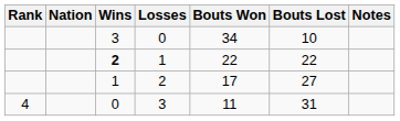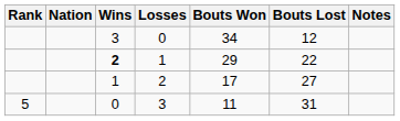row 2 | Bouts Lost: 10 -> 12
row 3 | Bouts Won: 22 -> 29
row 5 | Rank: 4 -> 5
